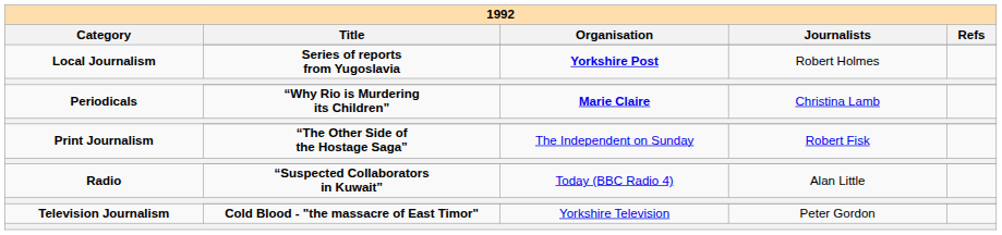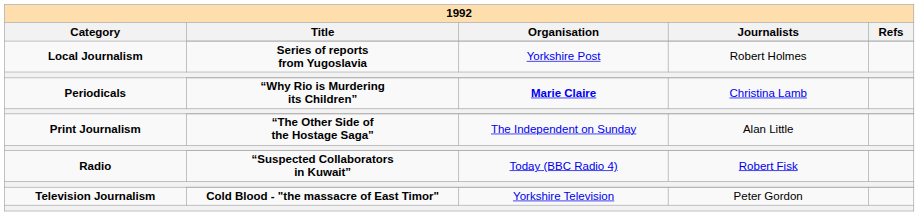Local Journalism / Series of reports from Yugoslavia | 1992 / Organisation: bold -> normal
Print Journalism / “The Other Side of the Hostage Saga” | 1992 / Journalists: Robert Fisk -> Alan Little
Radio / “Suspected Collaborators in Kuwait” | 1992 / Journalists: Alan Little -> Robert Fisk
